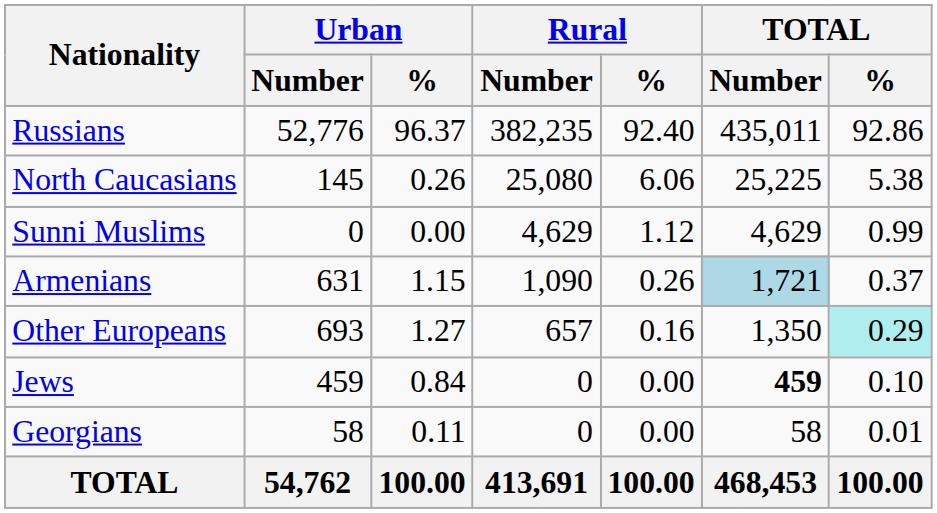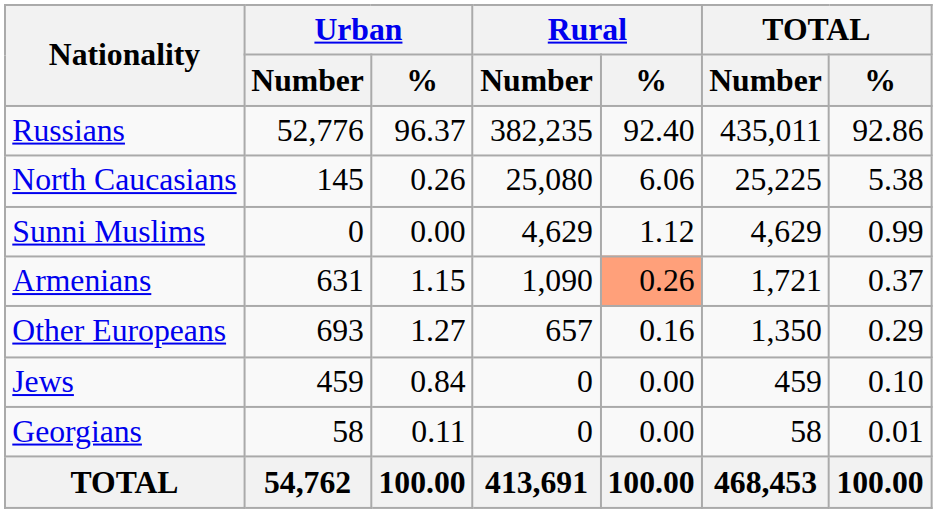Armenians | Rural / %: no background -> lightsalmon background
Armenians | TOTAL / Number: lightblue background -> no background
Other Europeans | TOTAL / %: paleturquoise background -> no background
Jews | TOTAL / Number: bold -> normal
